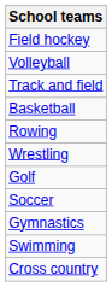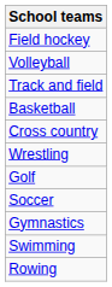row 6 | column 1: Rowing -> Cross country
row 12 | column 1: Cross country -> Rowing
